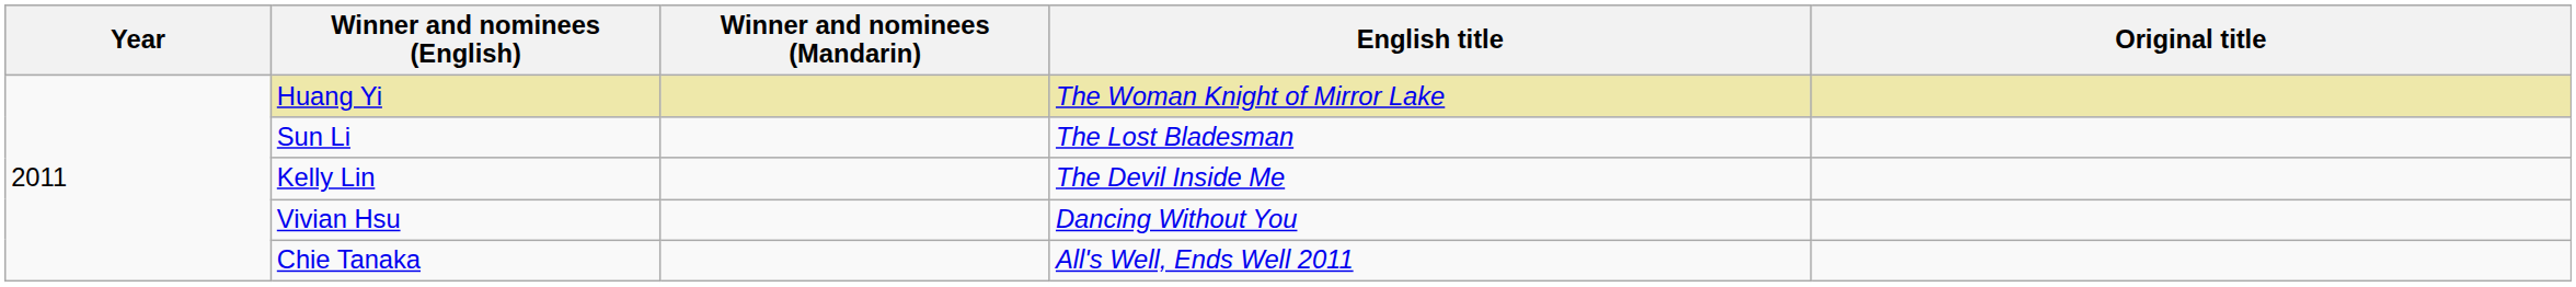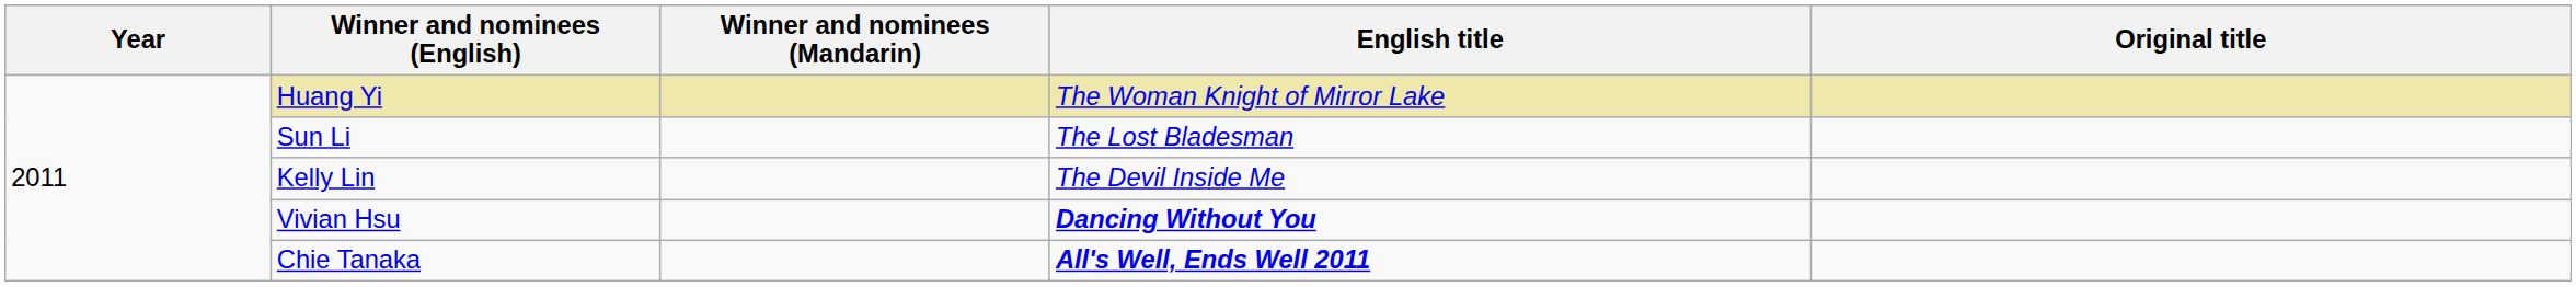Vivian Hsu | English title: normal -> bold
Chie Tanaka | English title: normal -> bold
